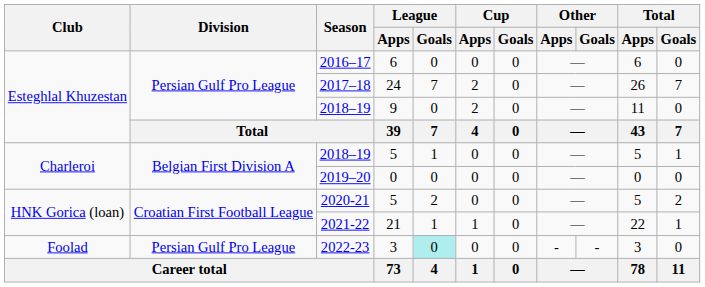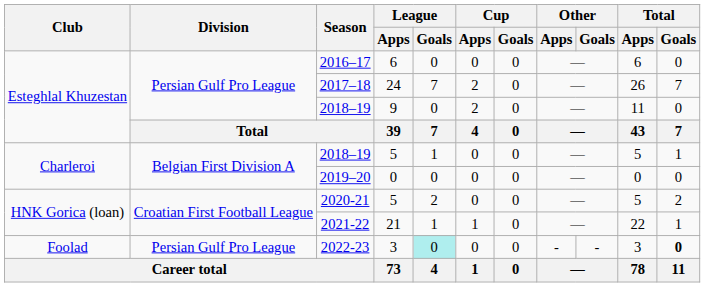2022-23 | Total / Goals: normal -> bold
